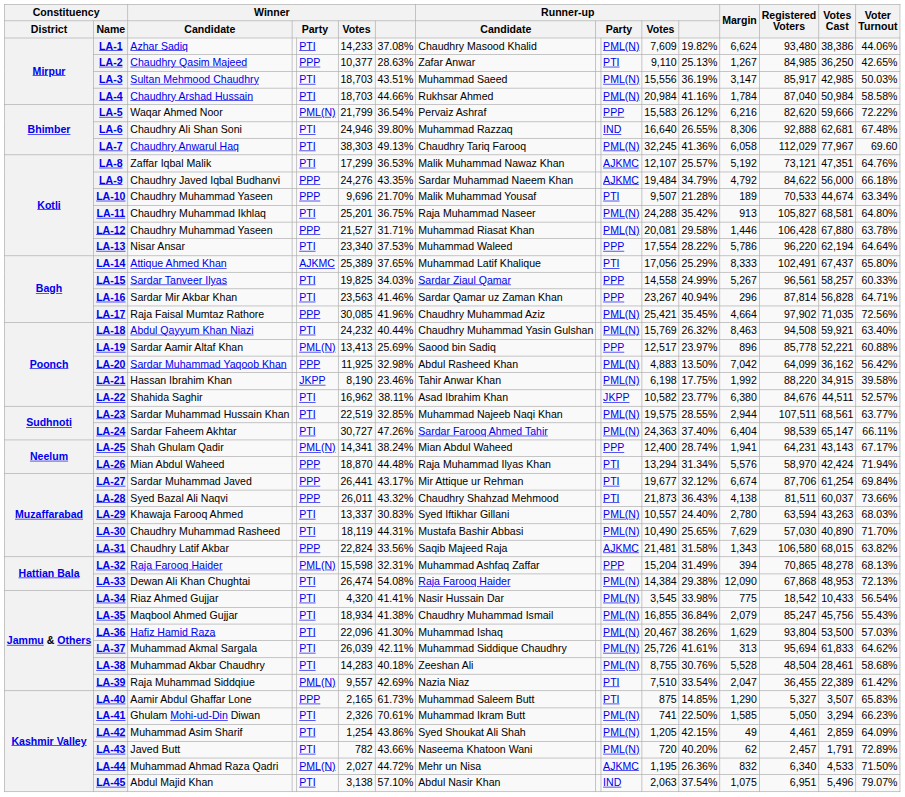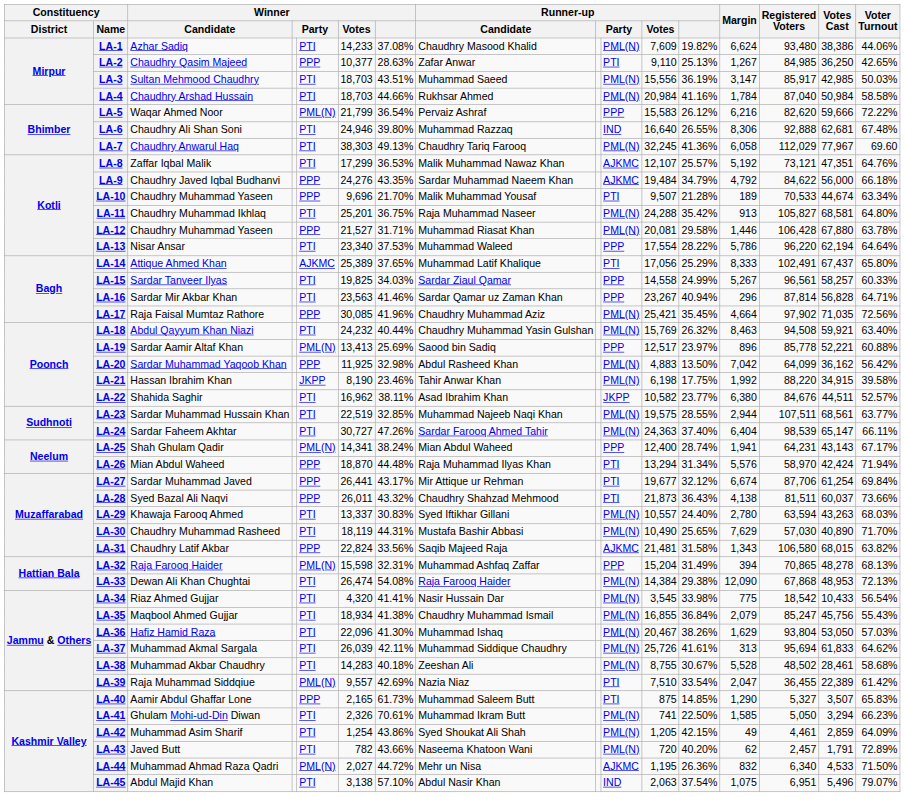LA-36 | Votes Cast: 53,500 -> 53,050
LA-38 | Runner-up: 30.76% -> 30.67%
LA-38 | Registered Voters: 48,504 -> 48,502
